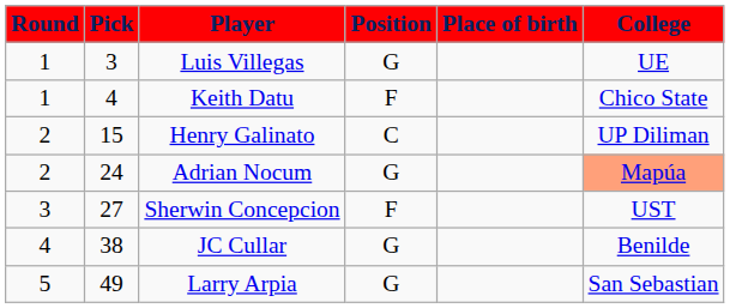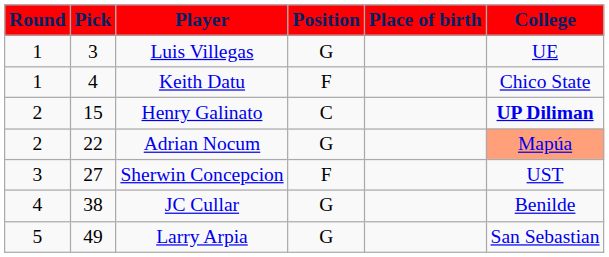Henry Galinato | College: normal -> bold
Adrian Nocum | Pick: 24 -> 22
